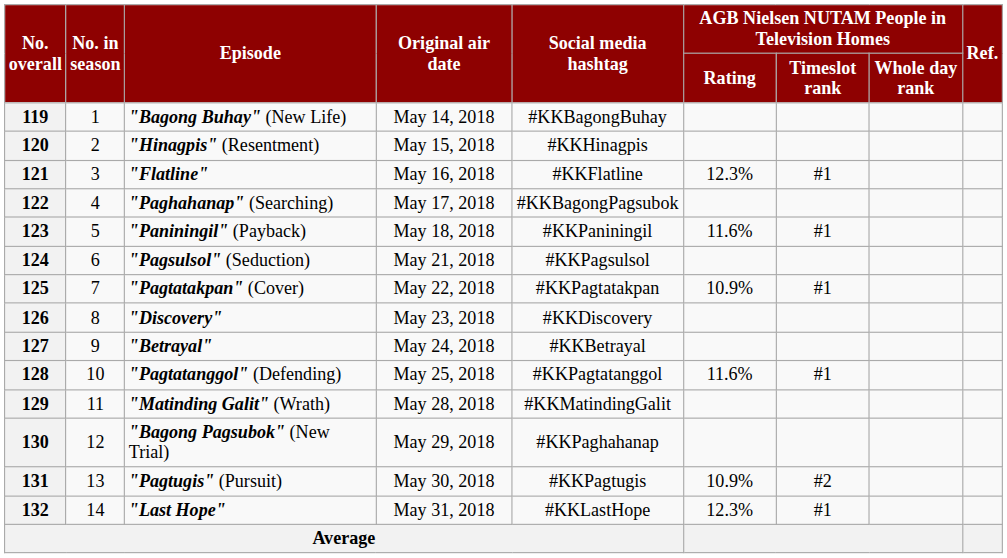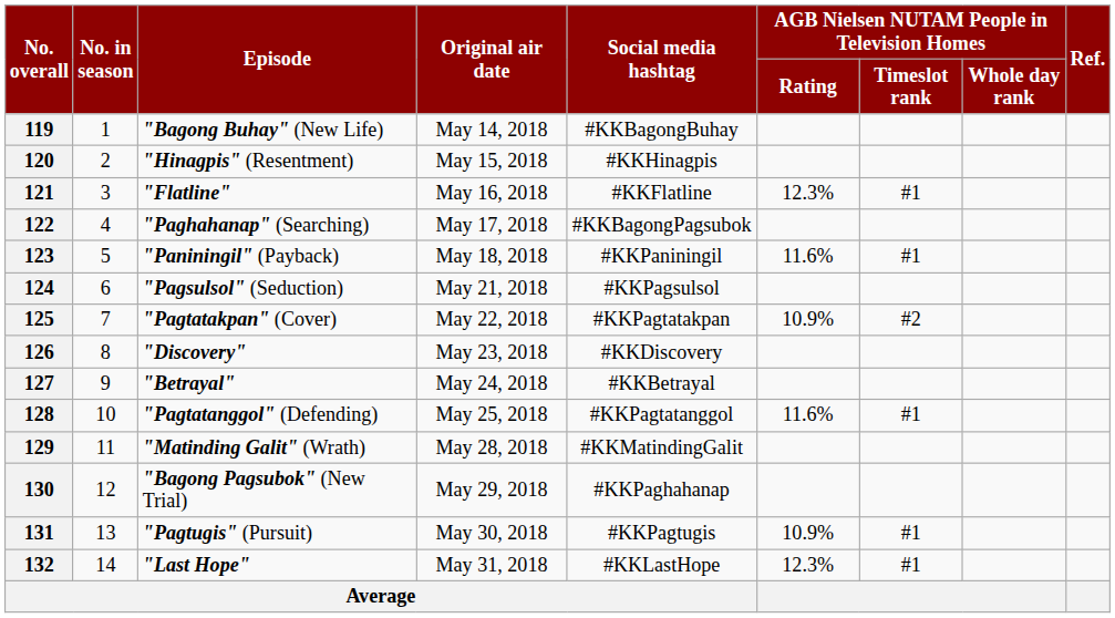125 | AGB Nielsen NUTAM People in Television Homes / Timeslot rank: #1 -> #2
131 | AGB Nielsen NUTAM People in Television Homes / Timeslot rank: #2 -> #1
